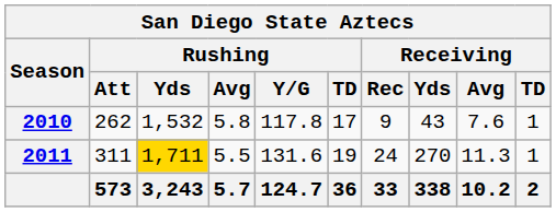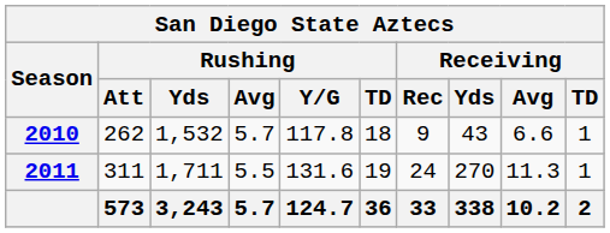2010 | Rushing / Avg: 5.8 -> 5.7
2010 | Rushing / TD: 17 -> 18
2010 | Receiving / Avg: 7.6 -> 6.6
2011 | Rushing / Yds: gold background -> no background
